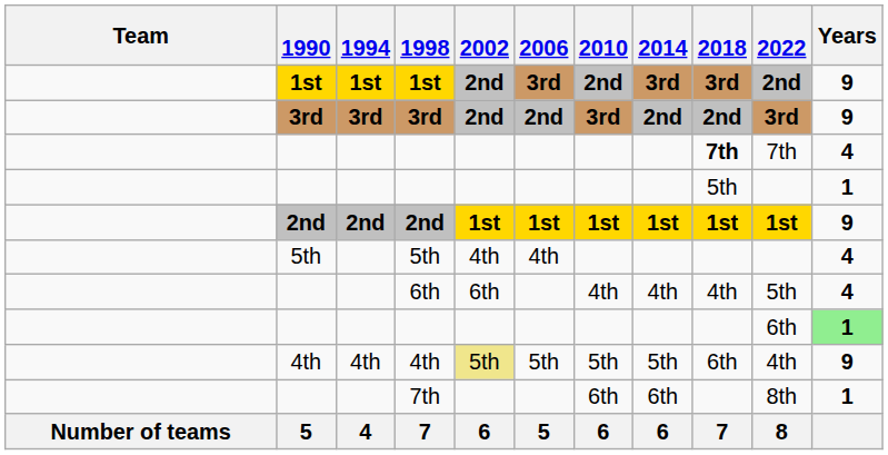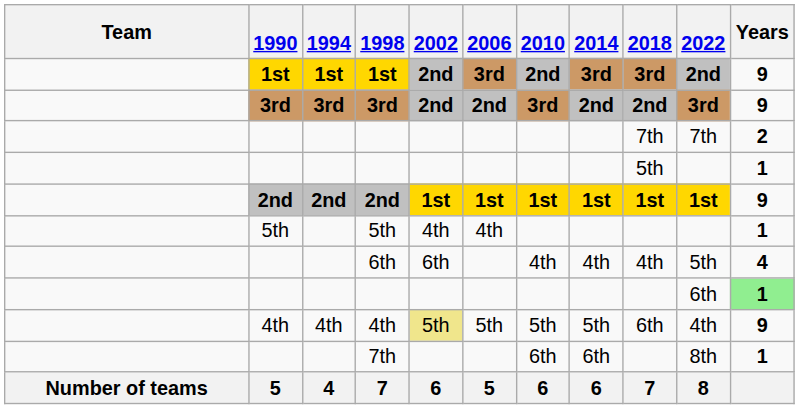row 4 | 2018: bold -> normal
row 4 | Years: 4 -> 2
row 7 | Years: 4 -> 1
